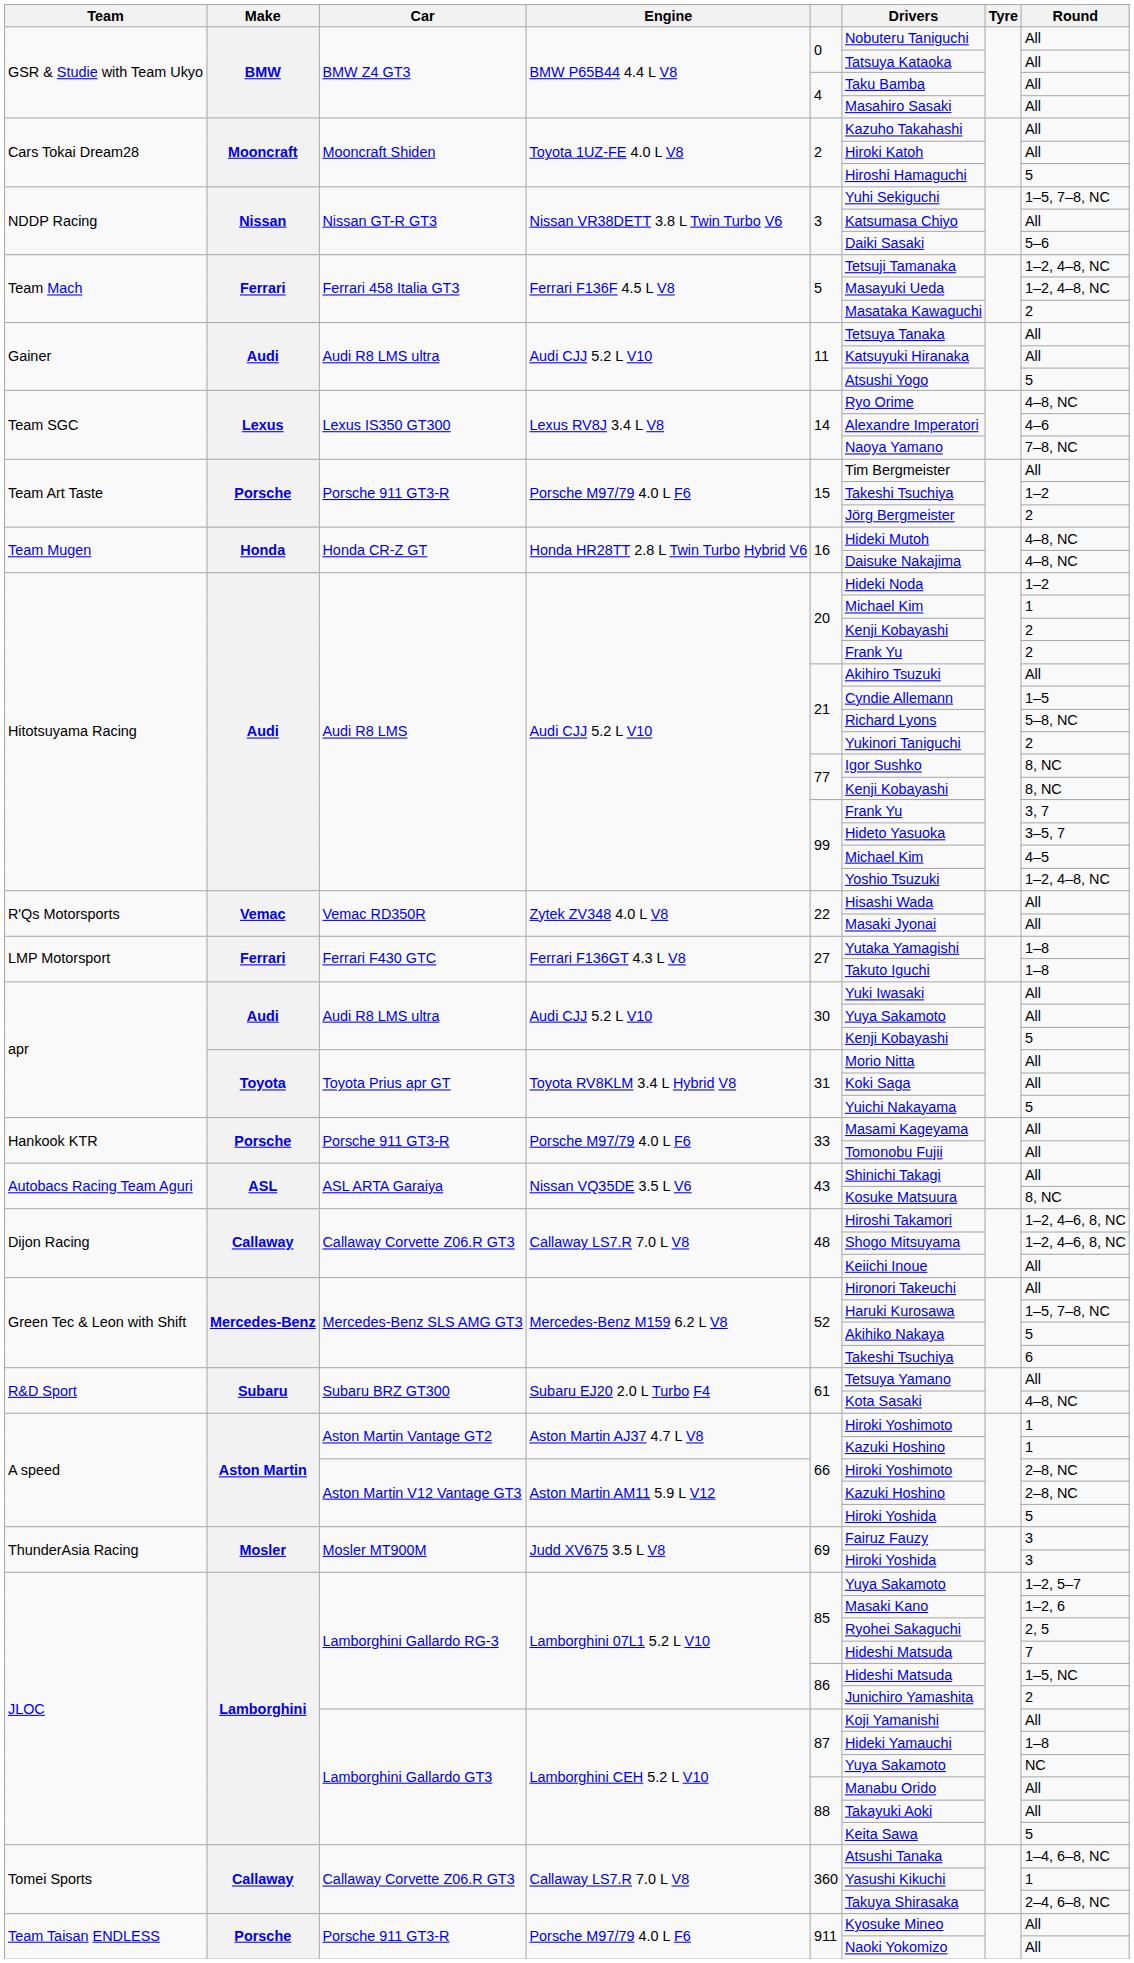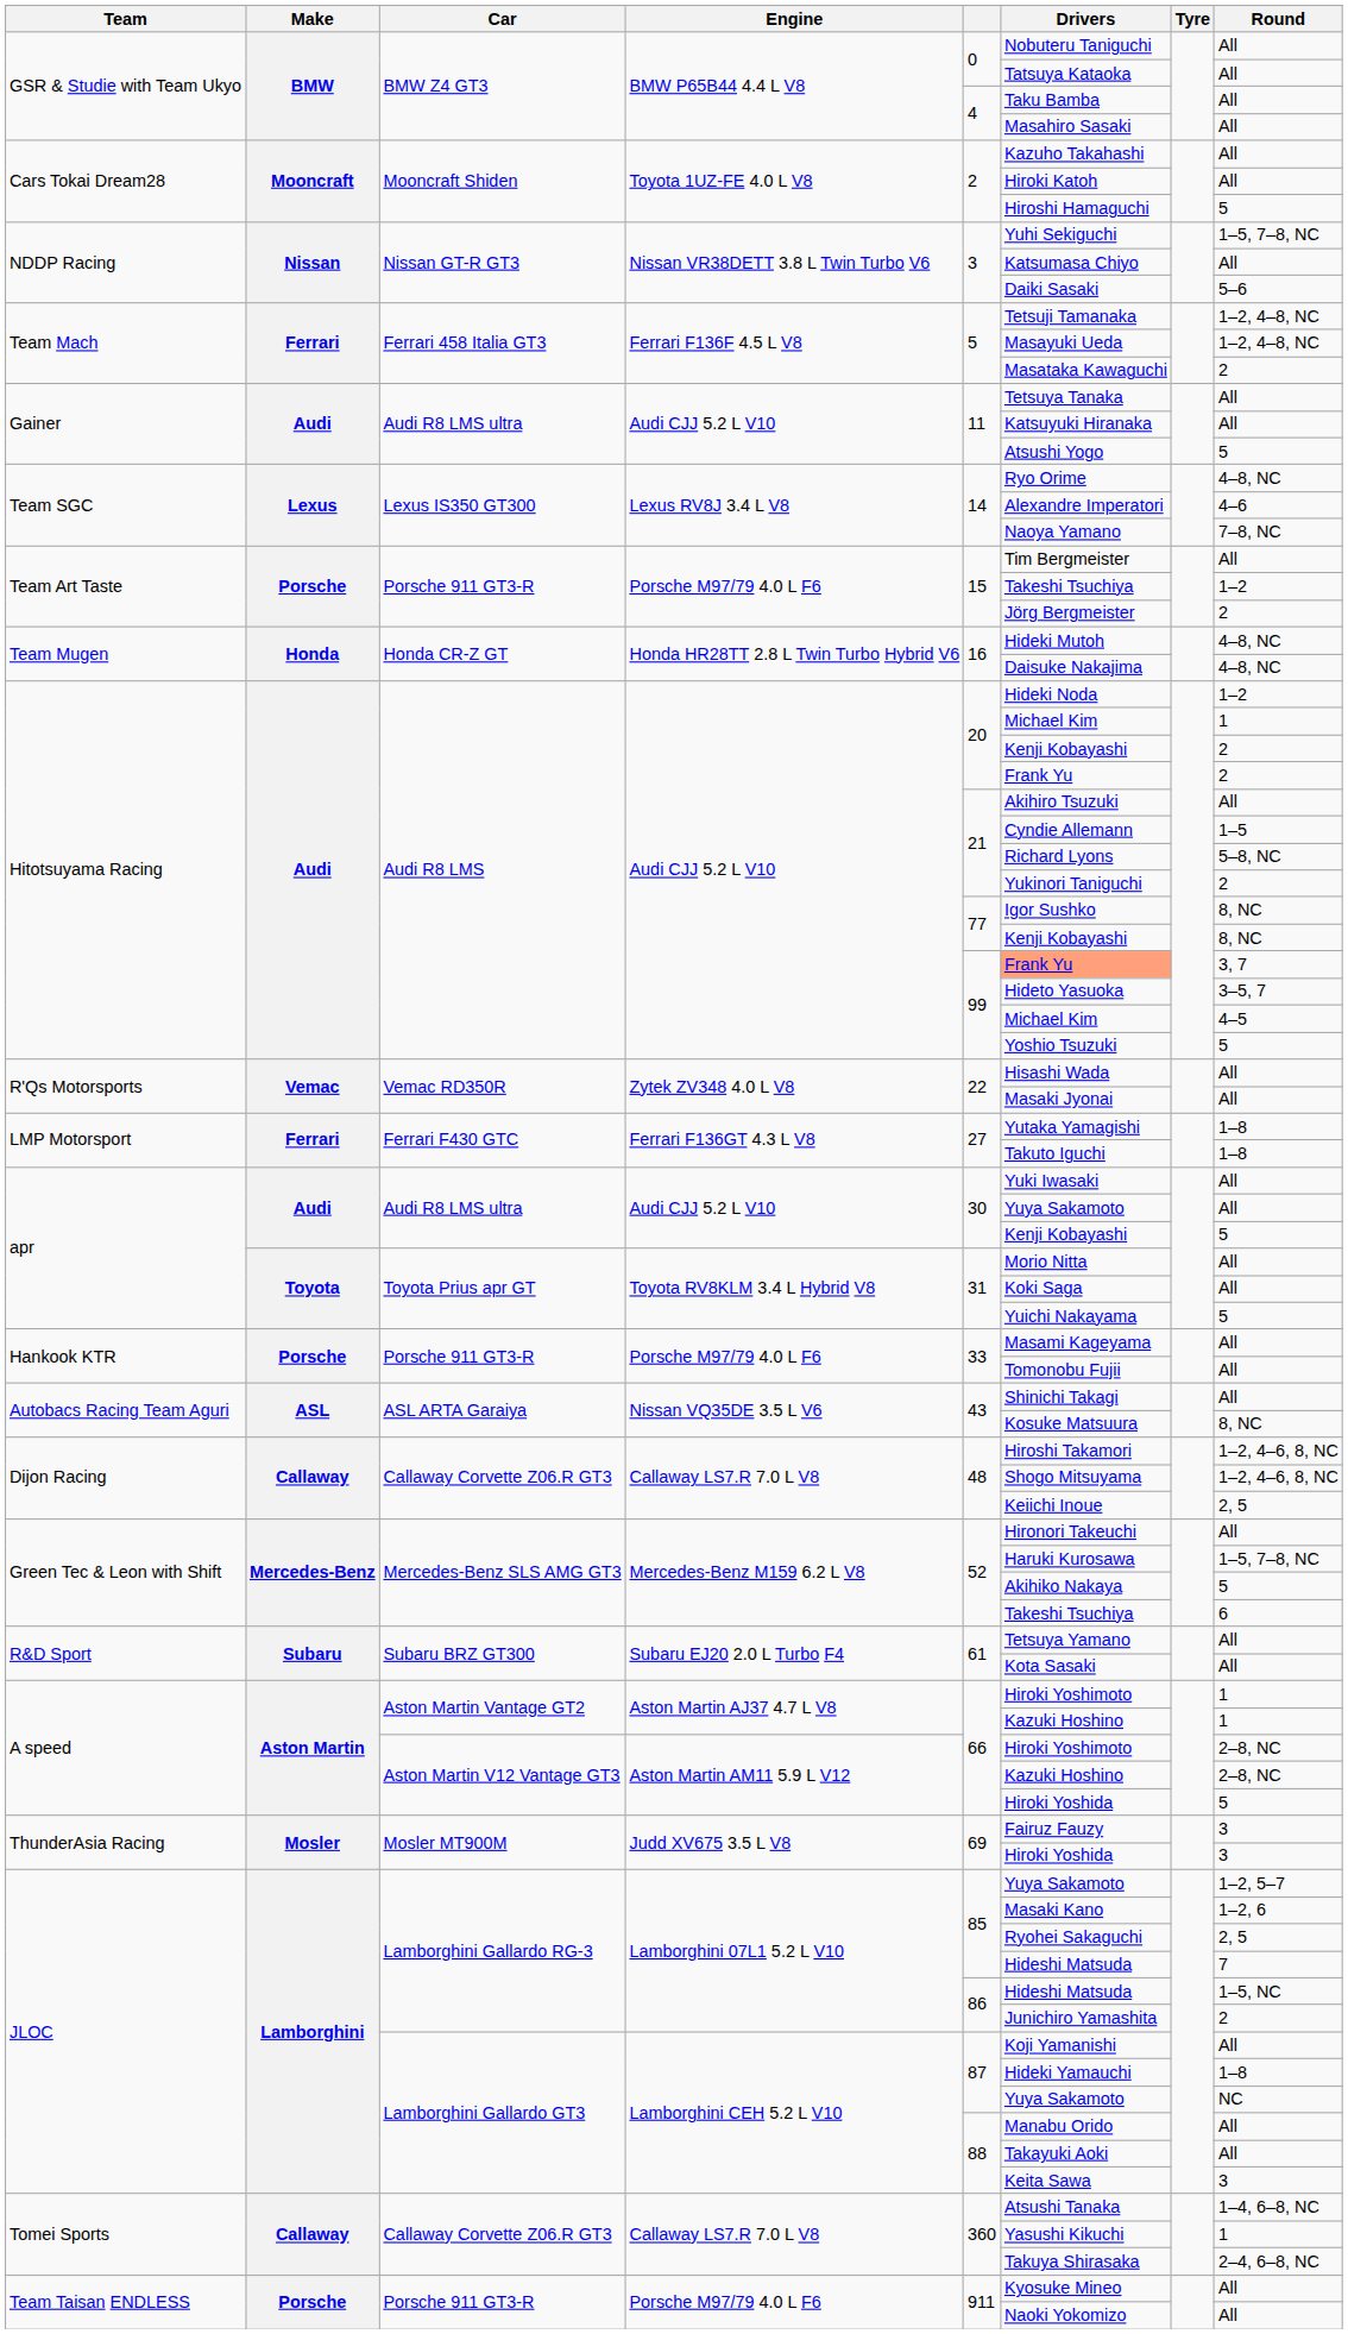row 36 | Drivers: no background -> lightsalmon background
row 39 | Round: 1–2, 4–8, NC -> 5
row 56 | Round: All -> 2, 5
row 62 | Round: 4–8, NC -> All
row 81 | Round: 5 -> 3
